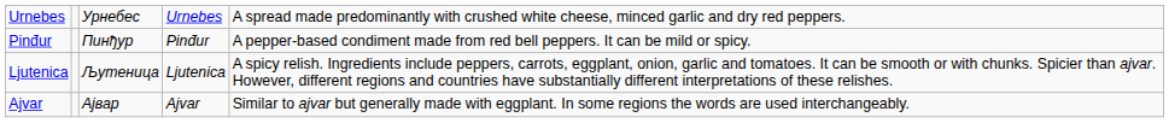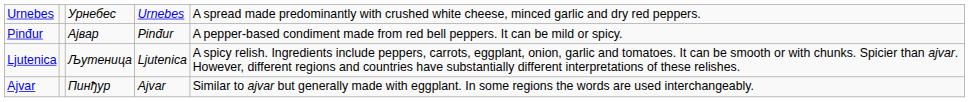row 2 | column 3: Пинђур -> Ајвар
row 4 | column 3: Ајвар -> Пинђур
